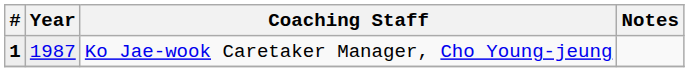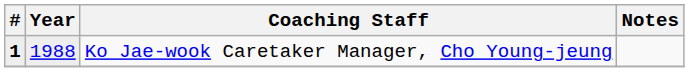Ko Jae-wook Caretaker Manager, Cho Young-jeung | Year: 1987 -> 1988
